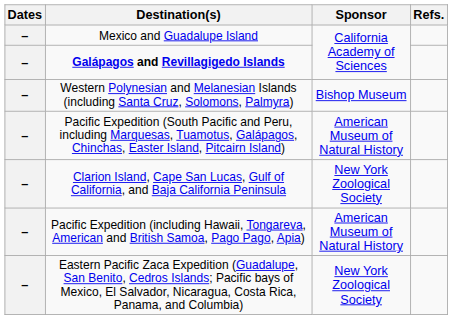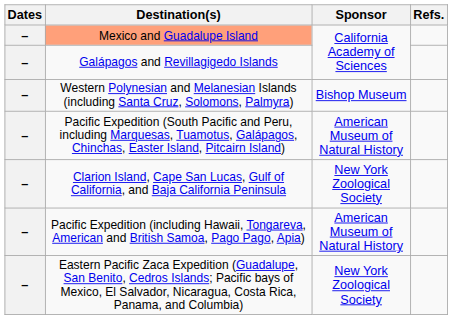Mexico and Guadalupe Island | Destination(s): no background -> lightsalmon background
Galápagos and Revillagigedo Islands | Destination(s): bold -> normal
